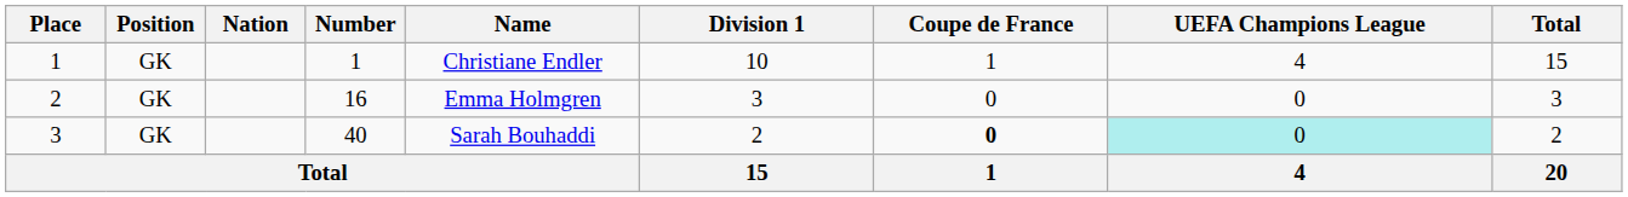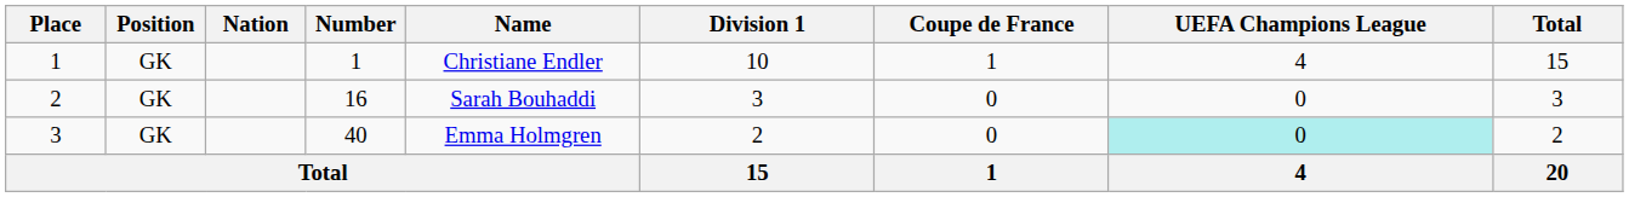row 3 | Name: Emma Holmgren -> Sarah Bouhaddi
row 4 | Name: Sarah Bouhaddi -> Emma Holmgren
row 4 | Coupe de France: bold -> normal
